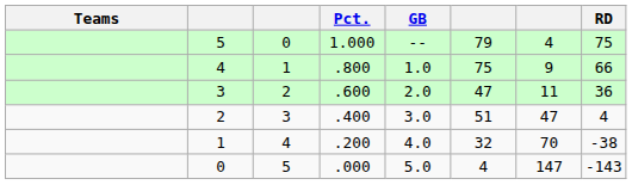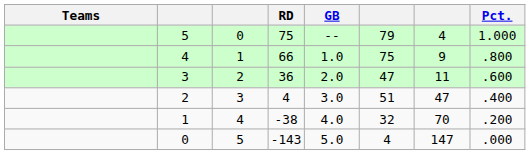columns swapped: Pct. <-> RD
